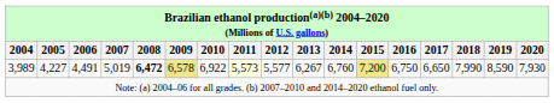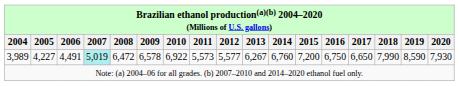3,989 | 2007: no background -> paleturquoise background
3,989 | 2008: bold -> normal
3,989 | 2009: khaki background -> no background
3,989 | 2011: lightyellow background -> no background
3,989 | 2015: khaki background -> no background
